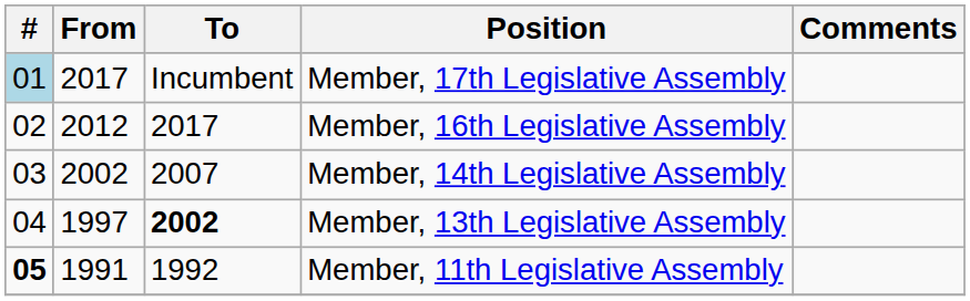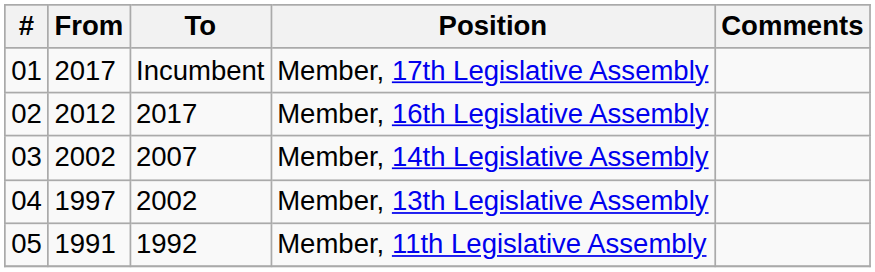Member, 17th Legislative Assembly | #: lightblue background -> no background
Member, 13th Legislative Assembly | To: bold -> normal
Member, 11th Legislative Assembly | #: bold -> normal
